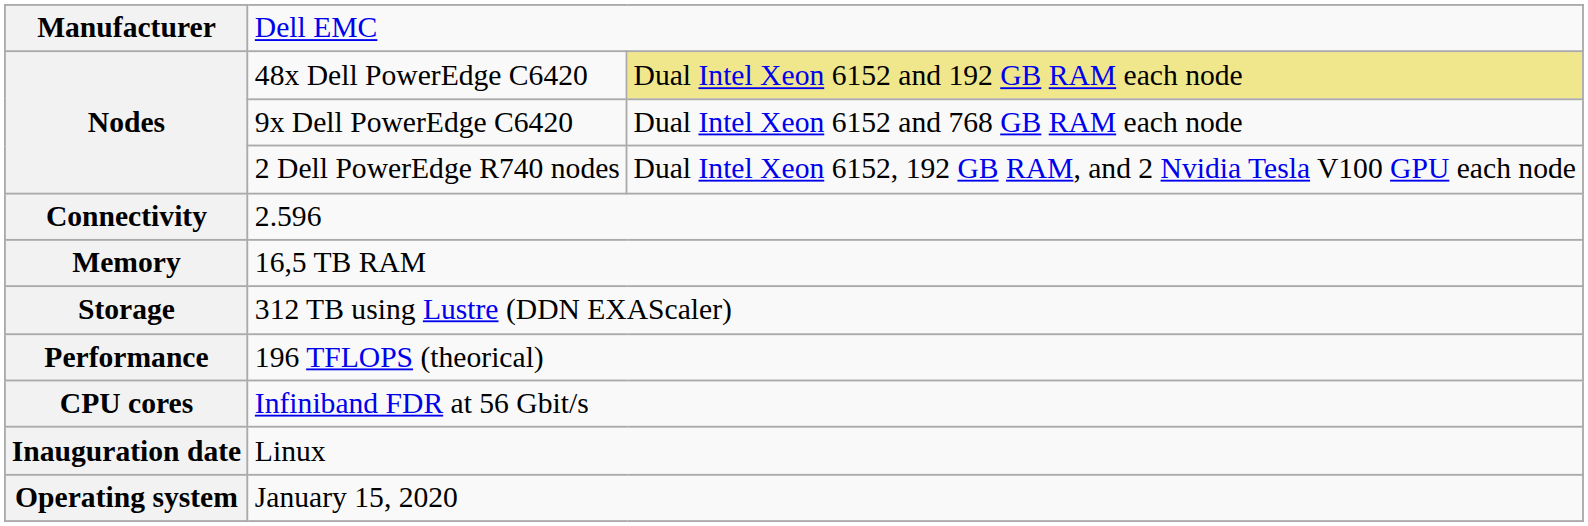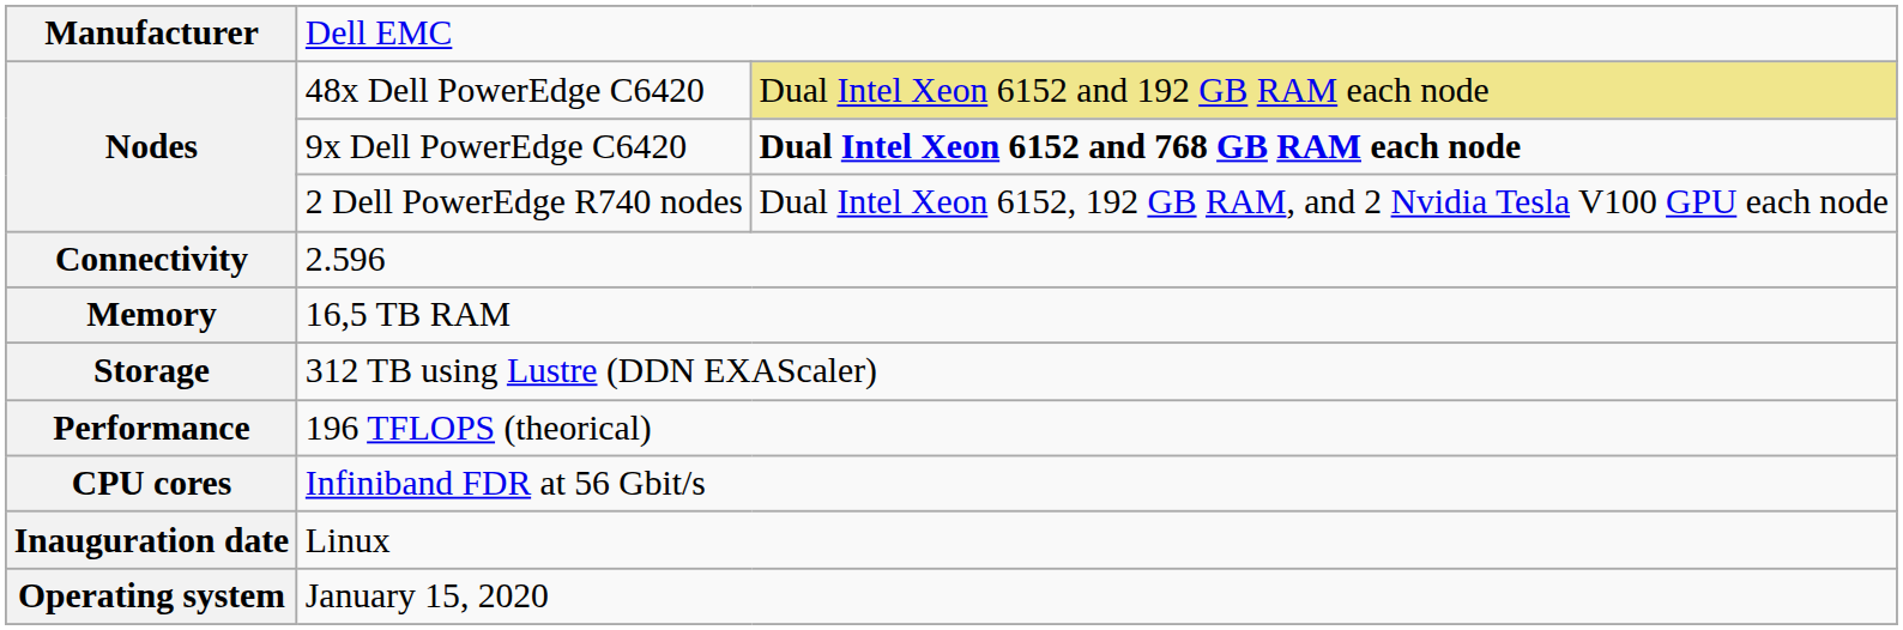9x Dell PowerEdge C6420 | column 3: normal -> bold
